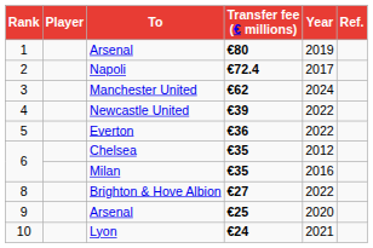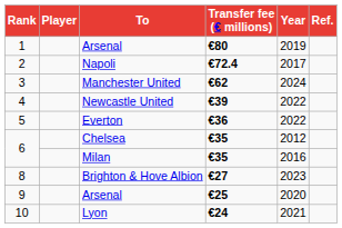Brighton & Hove Albion | Year: 2022 -> 2023
